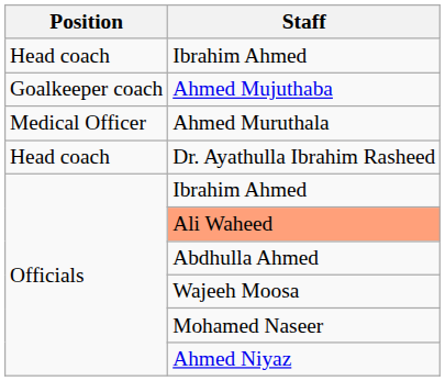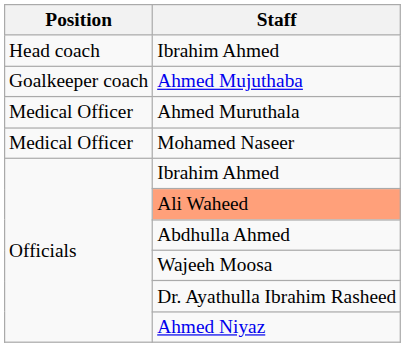row 5 | Position: Head coach -> Medical Officer
row 5 | Staff: Dr. Ayathulla Ibrahim Rasheed -> Mohamed Naseer
row 10 | Staff: Mohamed Naseer -> Dr. Ayathulla Ibrahim Rasheed
